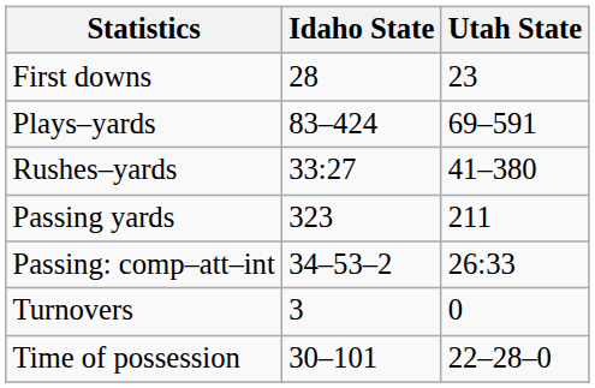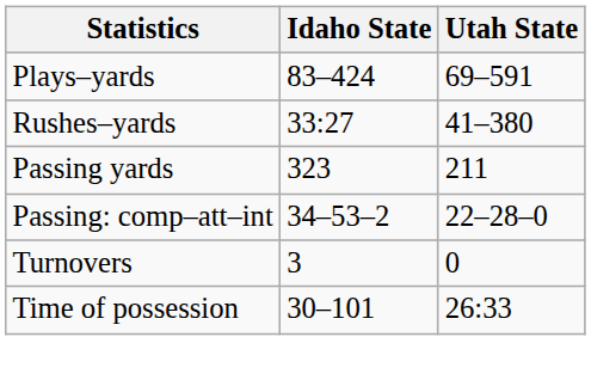- row: First downs | 28 | 23
Passing: comp–att–int | Utah State: 26:33 -> 22–28–0
Time of possession | Utah State: 22–28–0 -> 26:33
